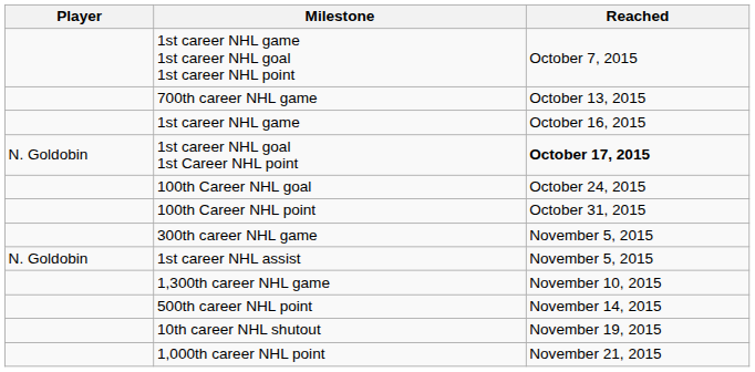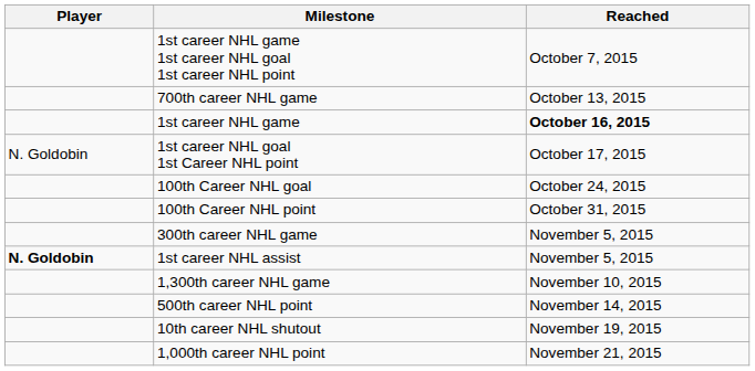row 4 | Reached: normal -> bold
row 5 | Reached: bold -> normal
row 9 | Player: normal -> bold
